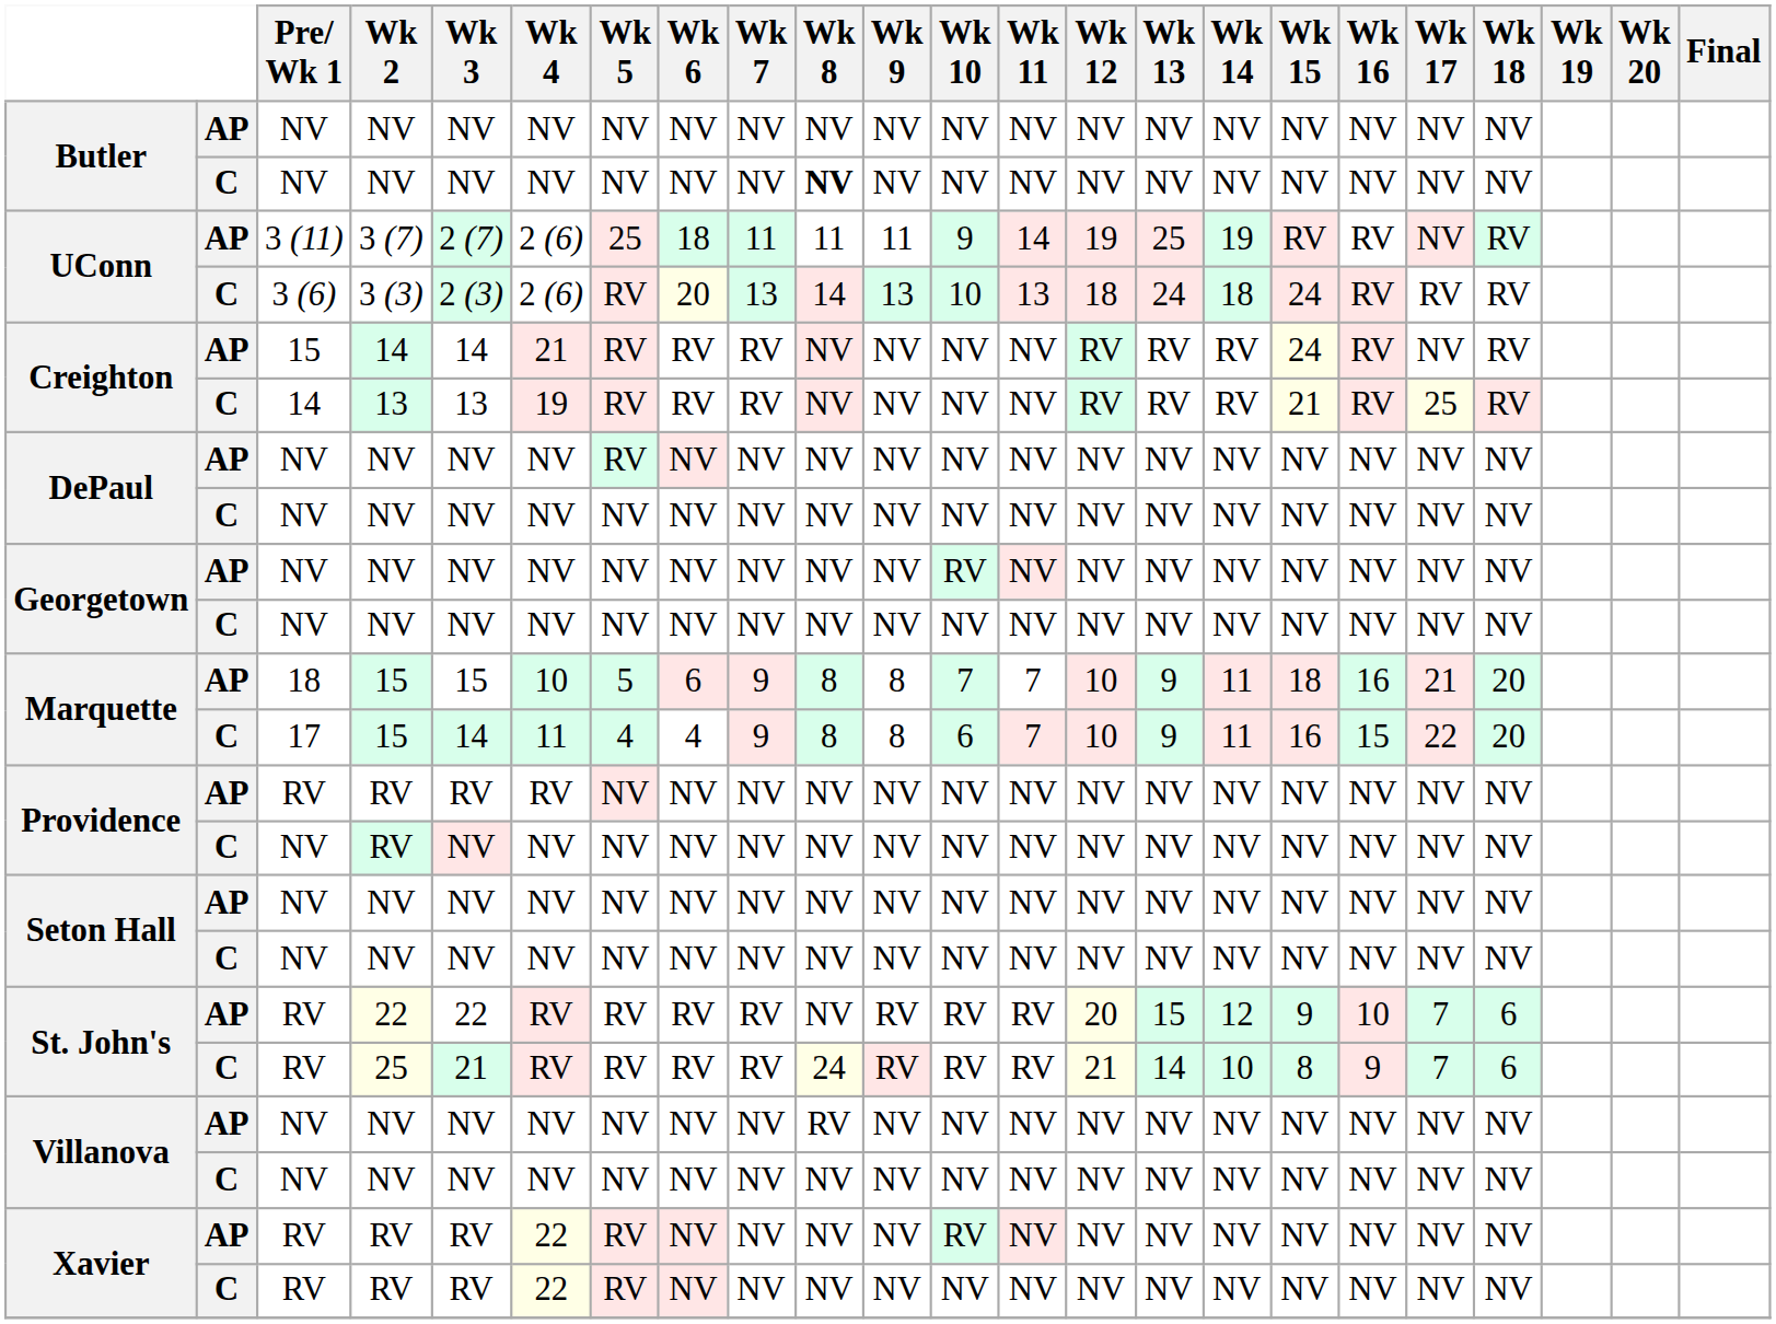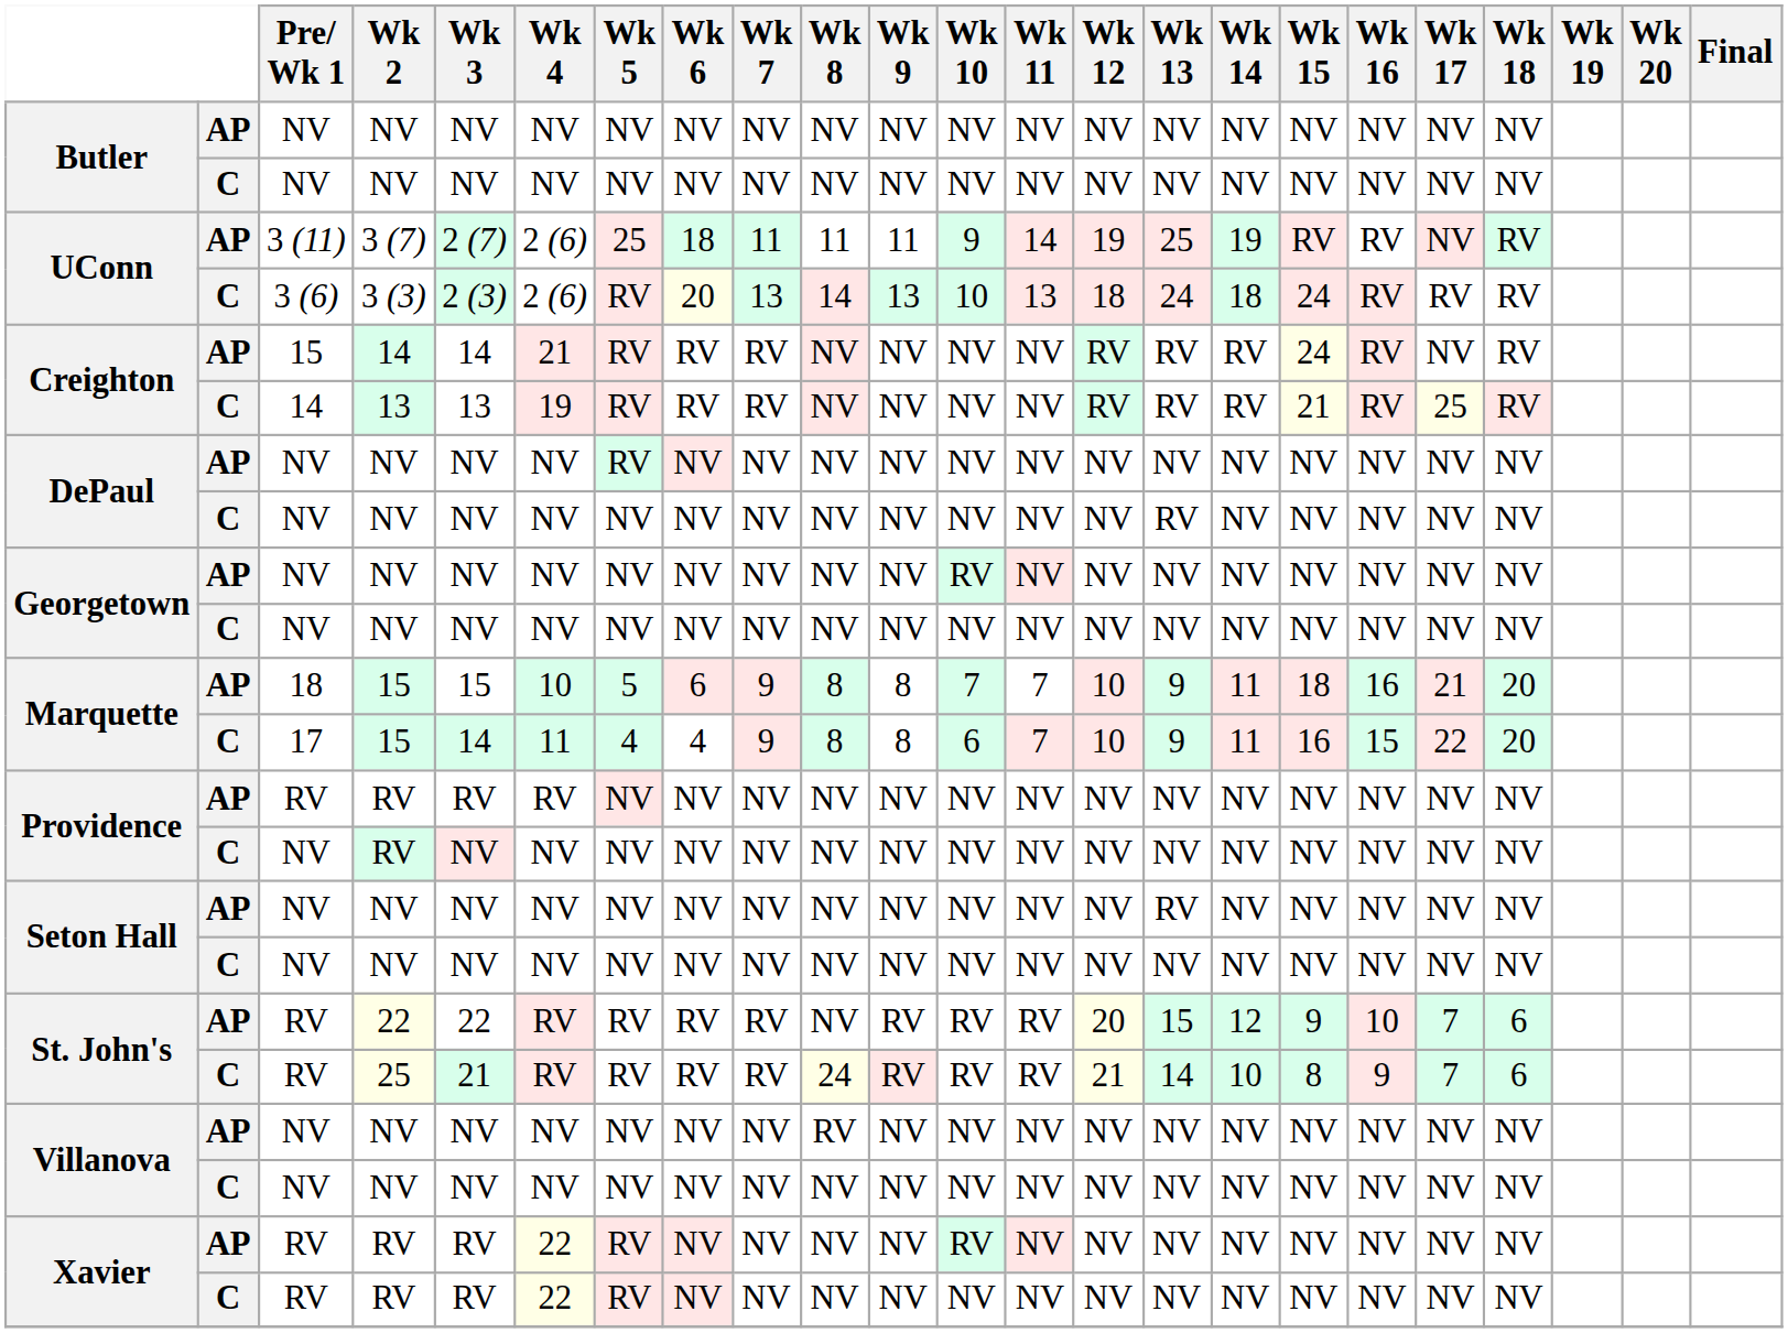Butler / C | Wk 8: bold -> normal
DePaul / C | Wk 13: NV -> RV
Seton Hall / AP | Wk 13: NV -> RV
